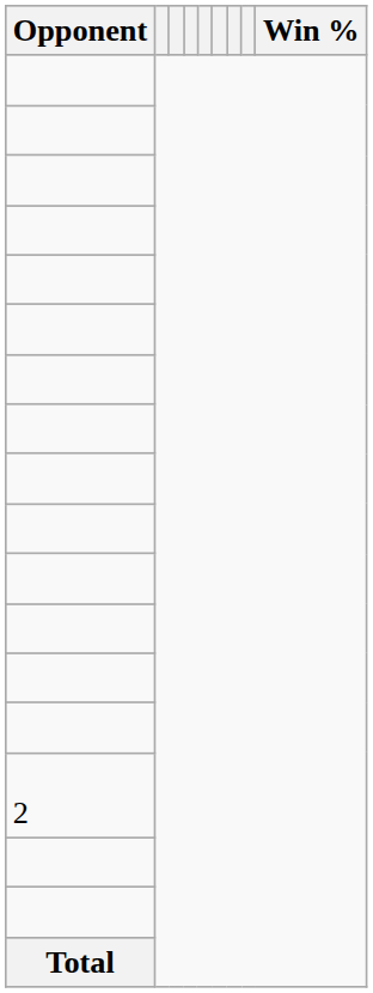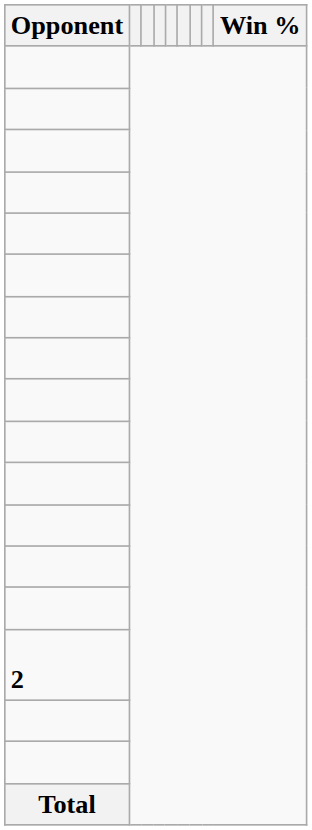2 | Opponent: normal -> bold
